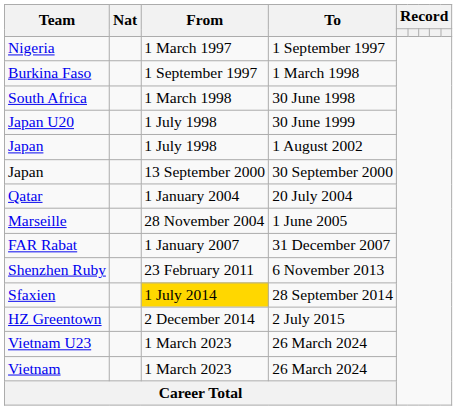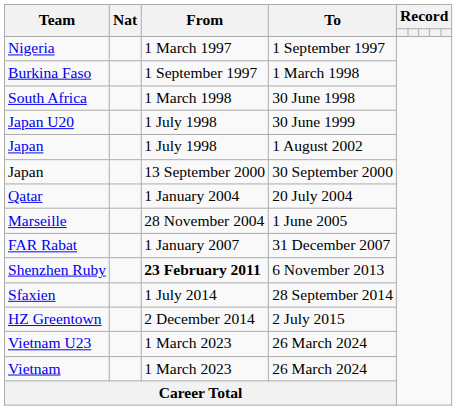Shenzhen Ruby | From: normal -> bold
Sfaxien | From: gold background -> no background
